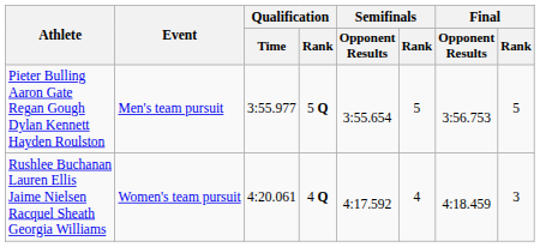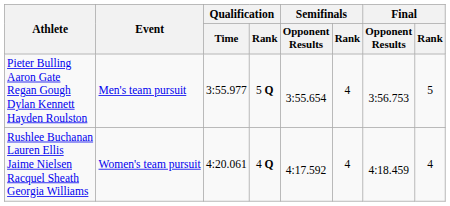row 3 | Semifinals / Rank: 5 -> 4
row 4 | Final / Rank: 3 -> 4
